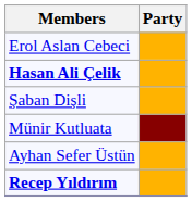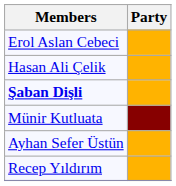Hasan Ali Çelik | Members: bold -> normal
Şaban Dişli | Members: normal -> bold
Recep Yıldırım | Members: bold -> normal
